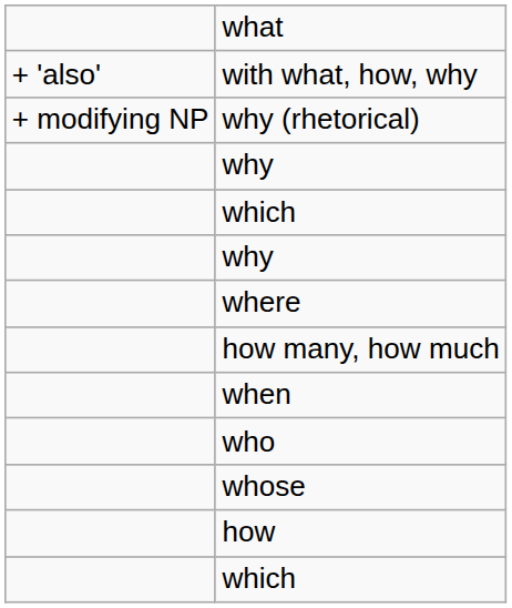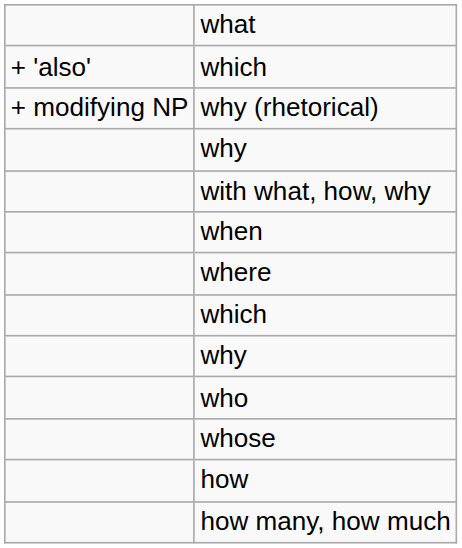row 2 | column 2: with what, how, why -> which
row 5 | column 2: which -> with what, how, why
row 6 | column 2: why -> when
row 8 | column 2: how many, how much -> which
row 9 | column 2: when -> why
row 13 | column 2: which -> how many, how much
